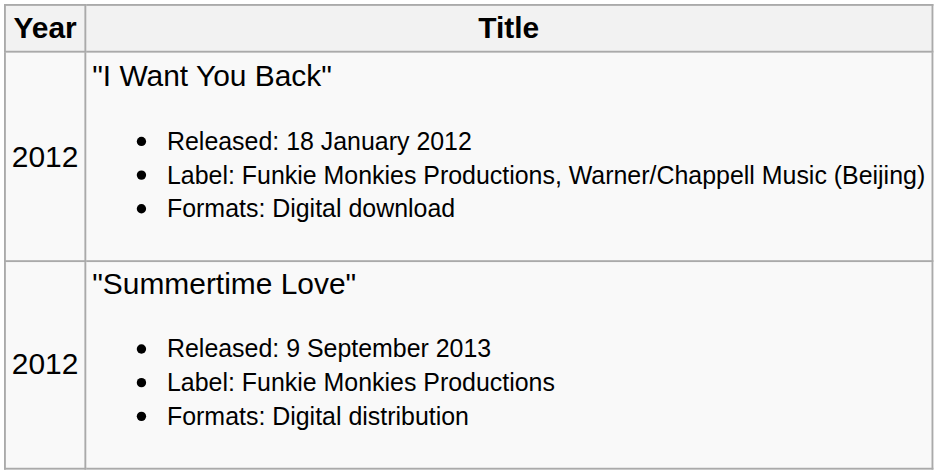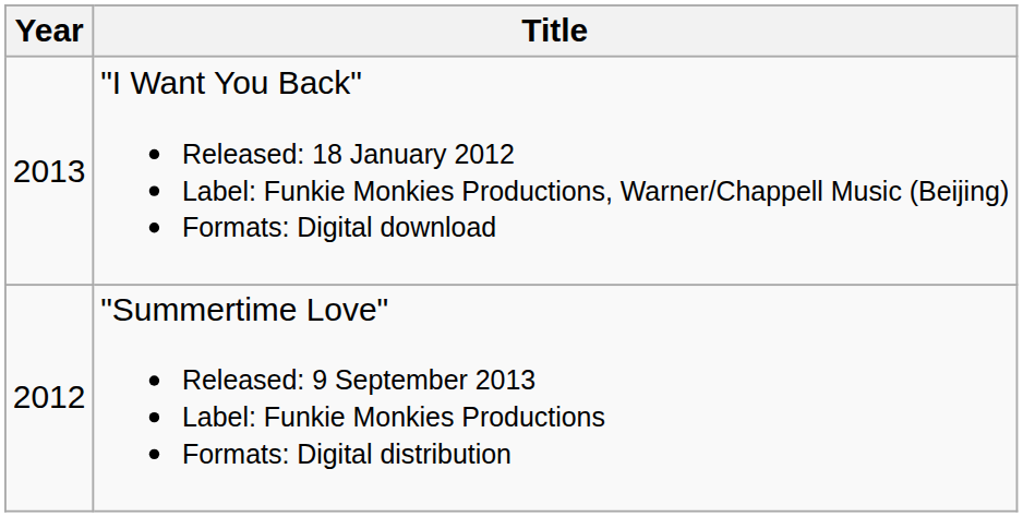row 2 | Year: 2012 -> 2013
